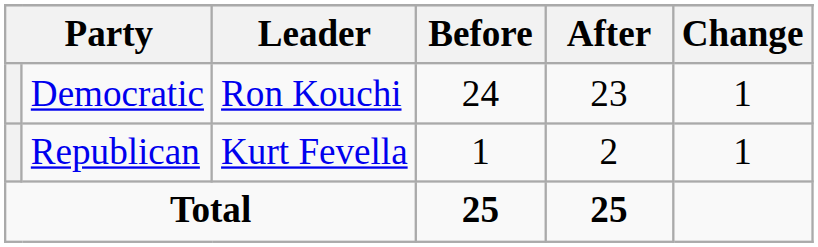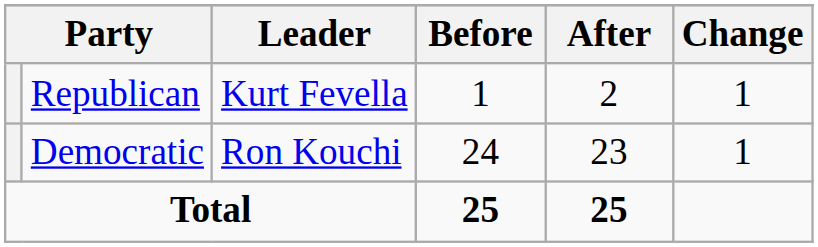rows swapped: Democratic <-> Republican
